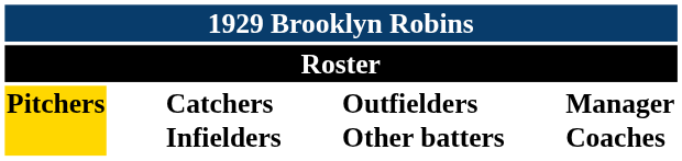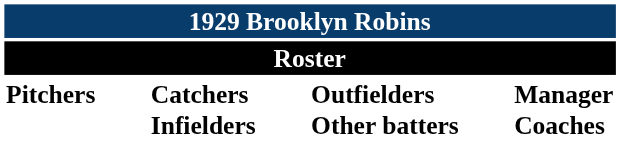Pitchers | column 1: gold background -> no background
